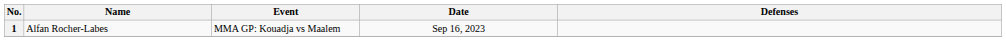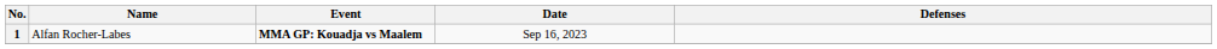1 | Event: normal -> bold
